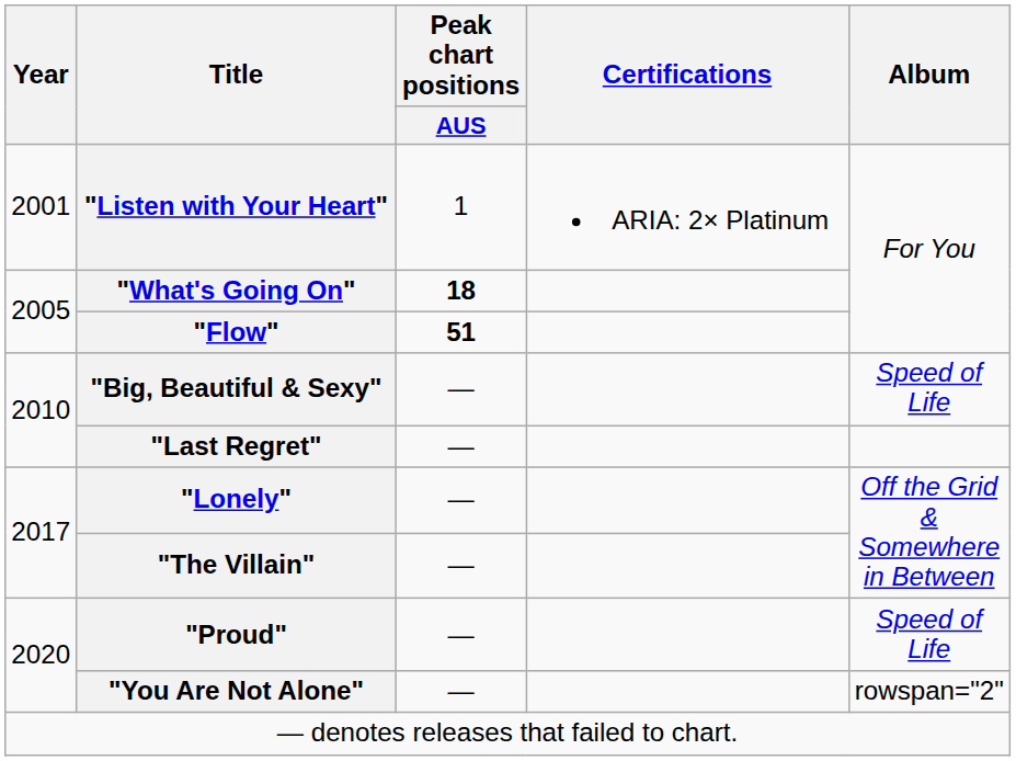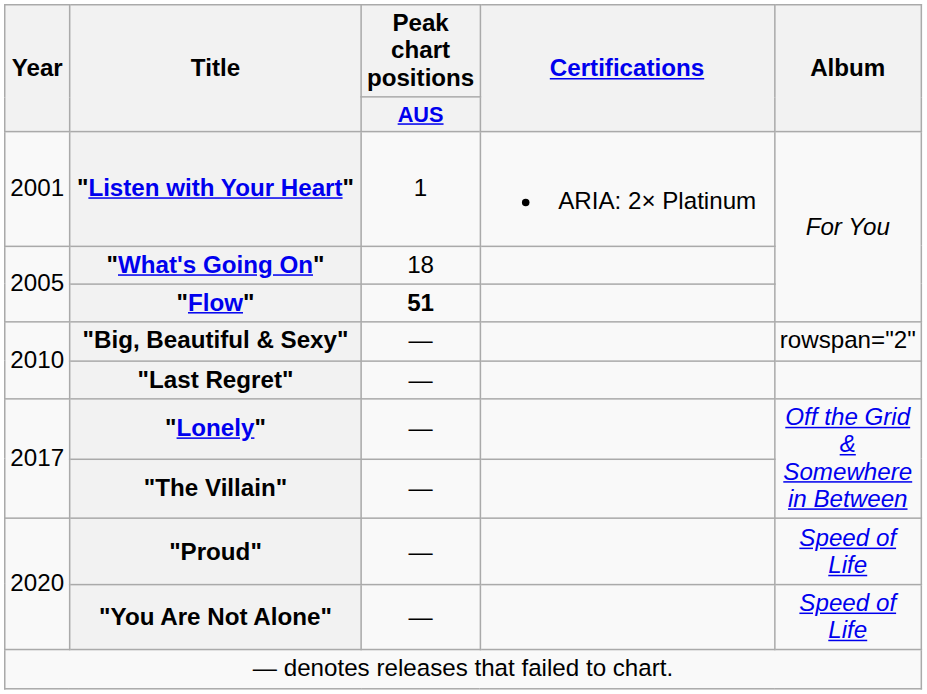"What's Going On" | Peak chart positions / AUS: bold -> normal
"Big, Beautiful & Sexy" | Album: Speed of Life -> rowspan="2"
"You Are Not Alone" | Album: rowspan="2" -> Speed of Life
